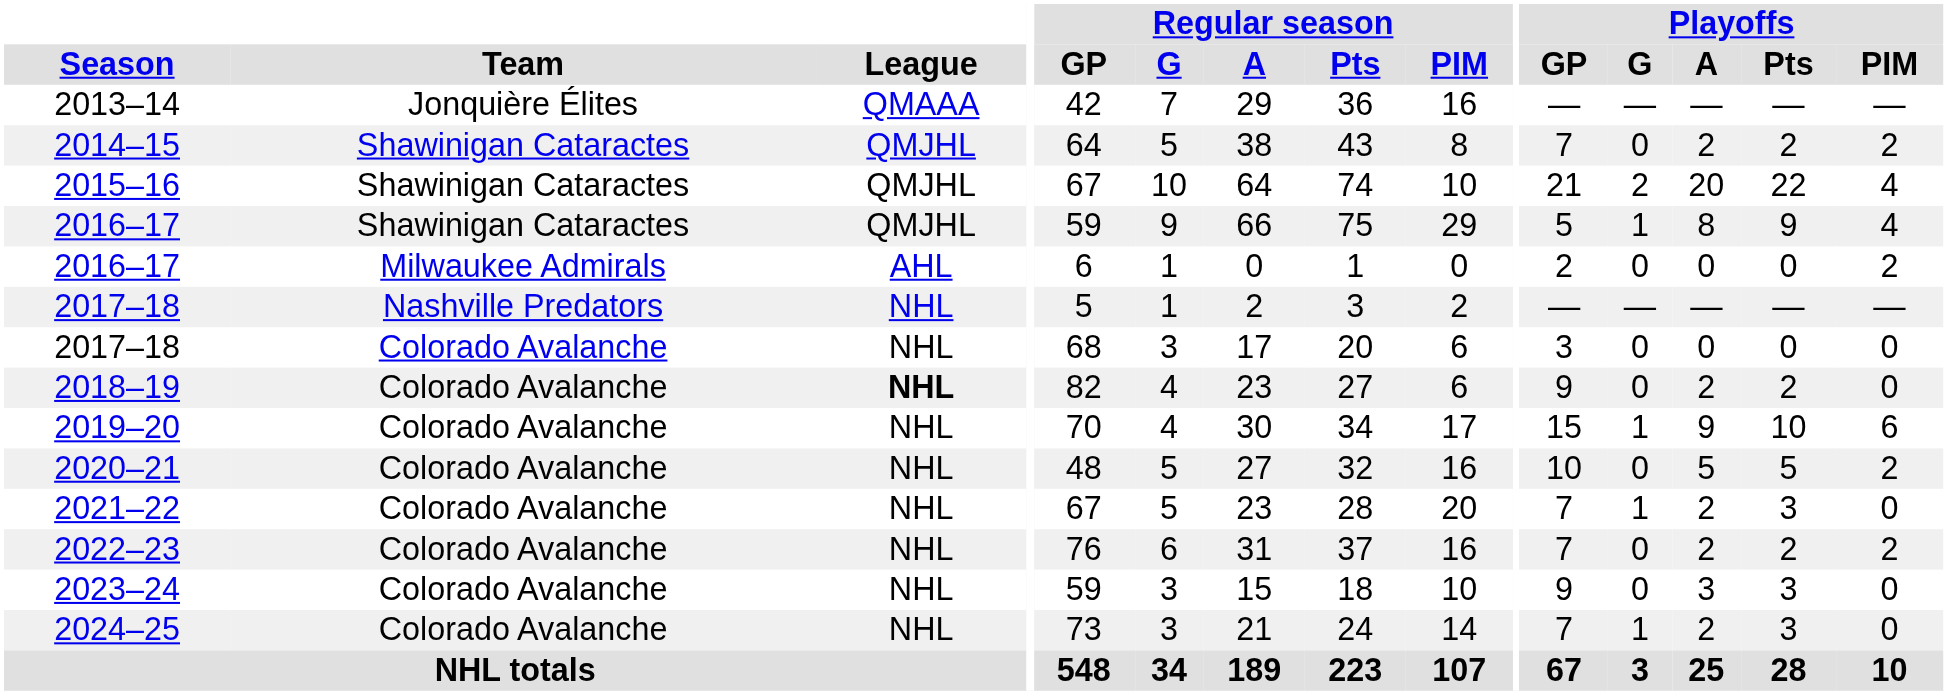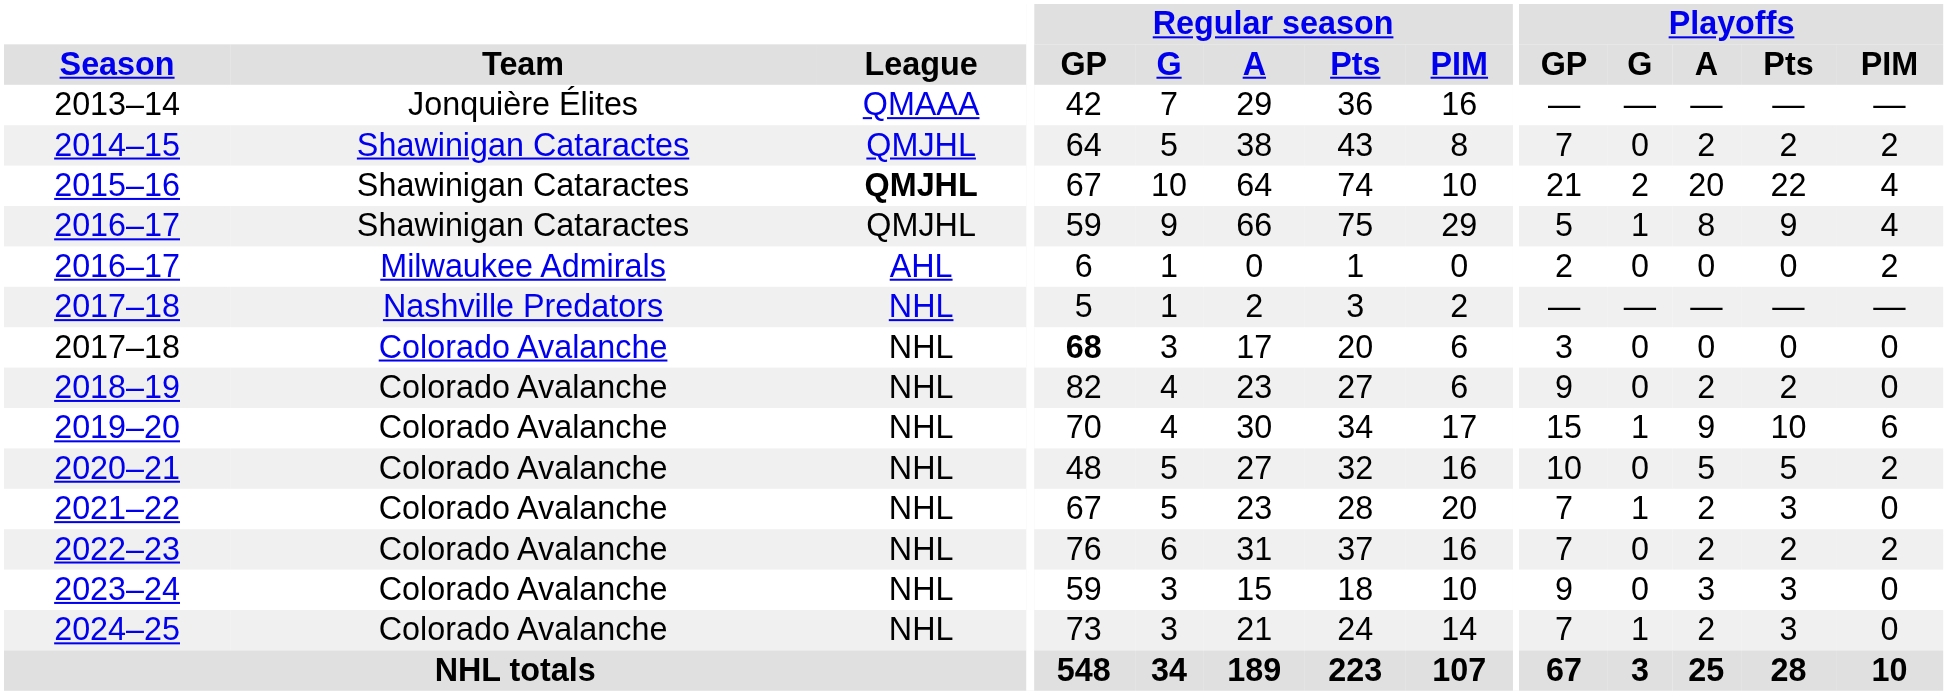2015–16 | League: normal -> bold
2017–18 / Colorado Avalanche | Regular season / GP: normal -> bold
2018–19 | League: bold -> normal
